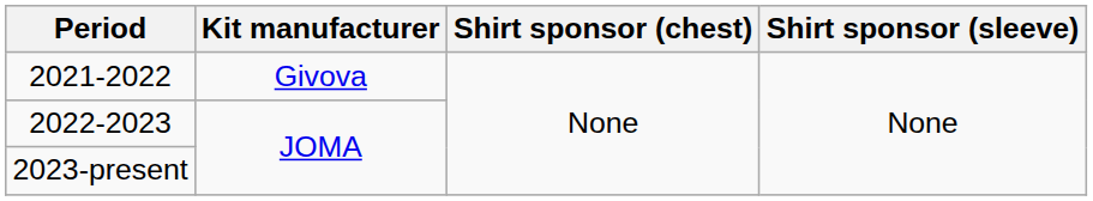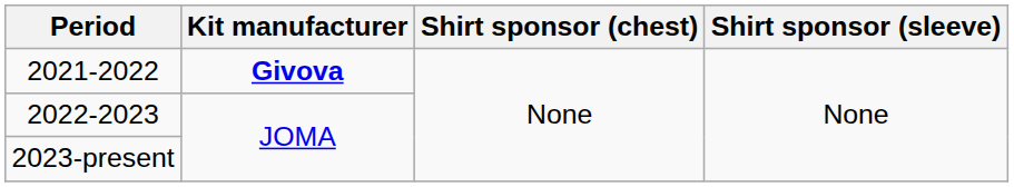2021-2022 | Kit manufacturer: normal -> bold
